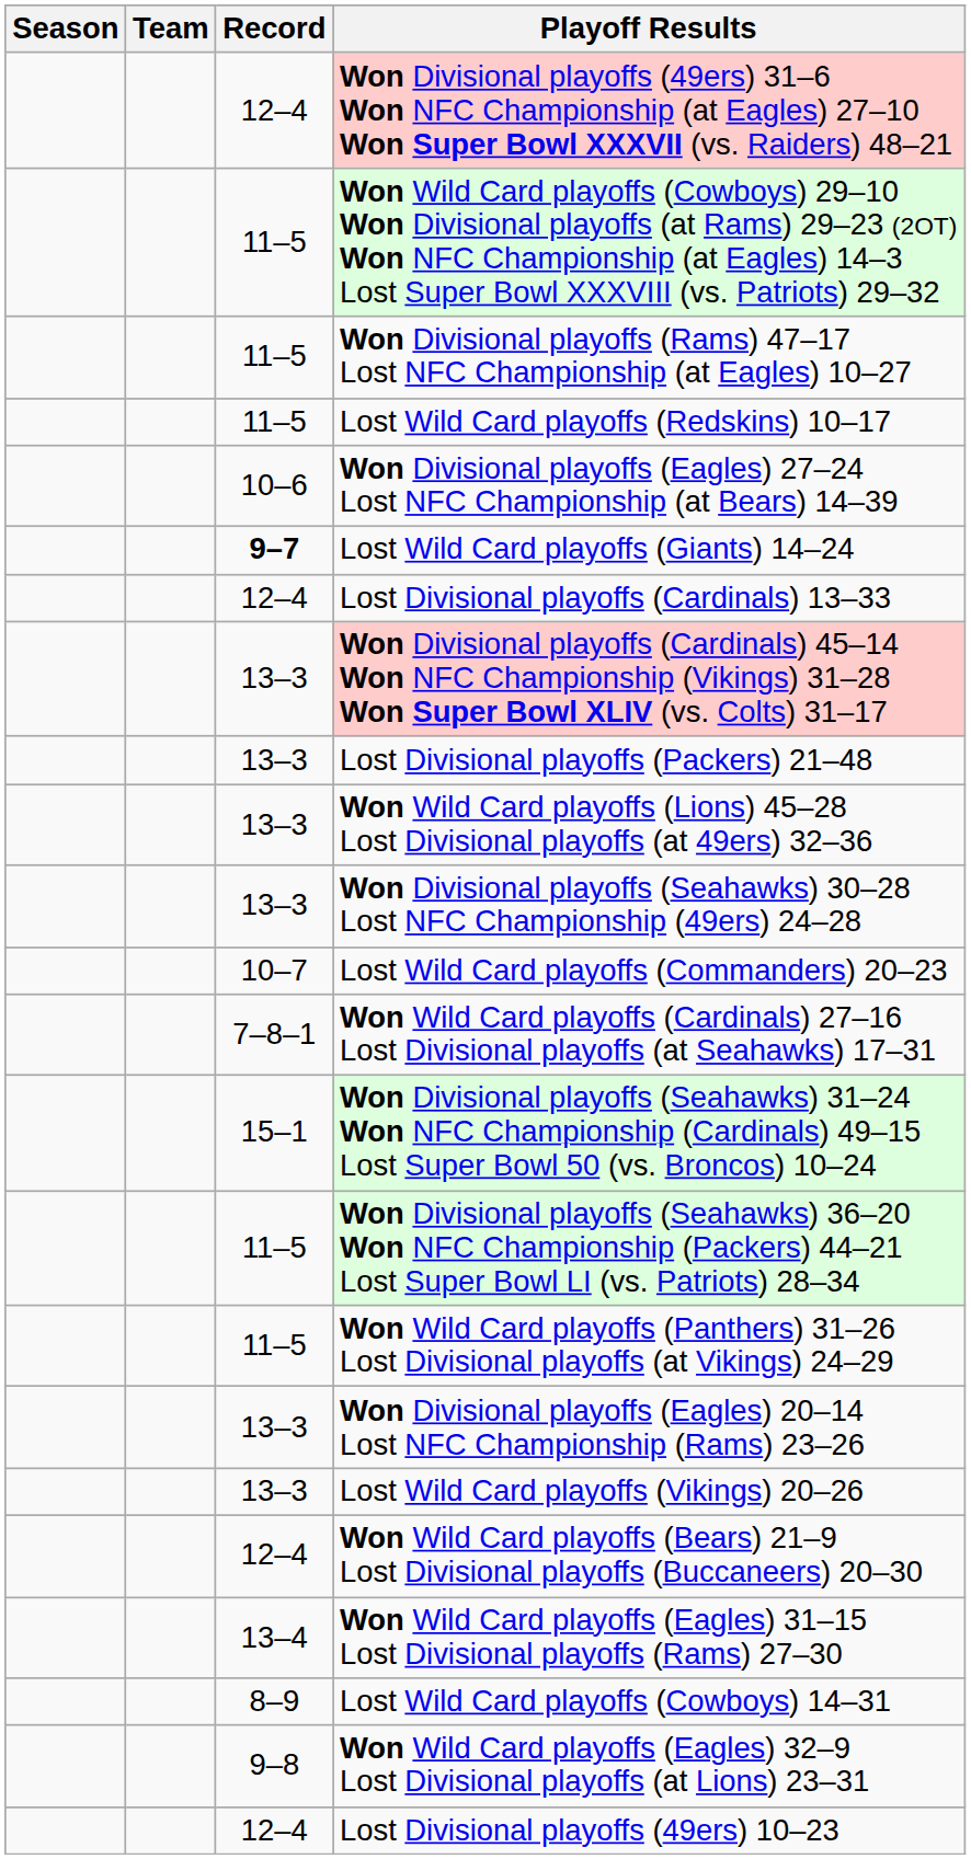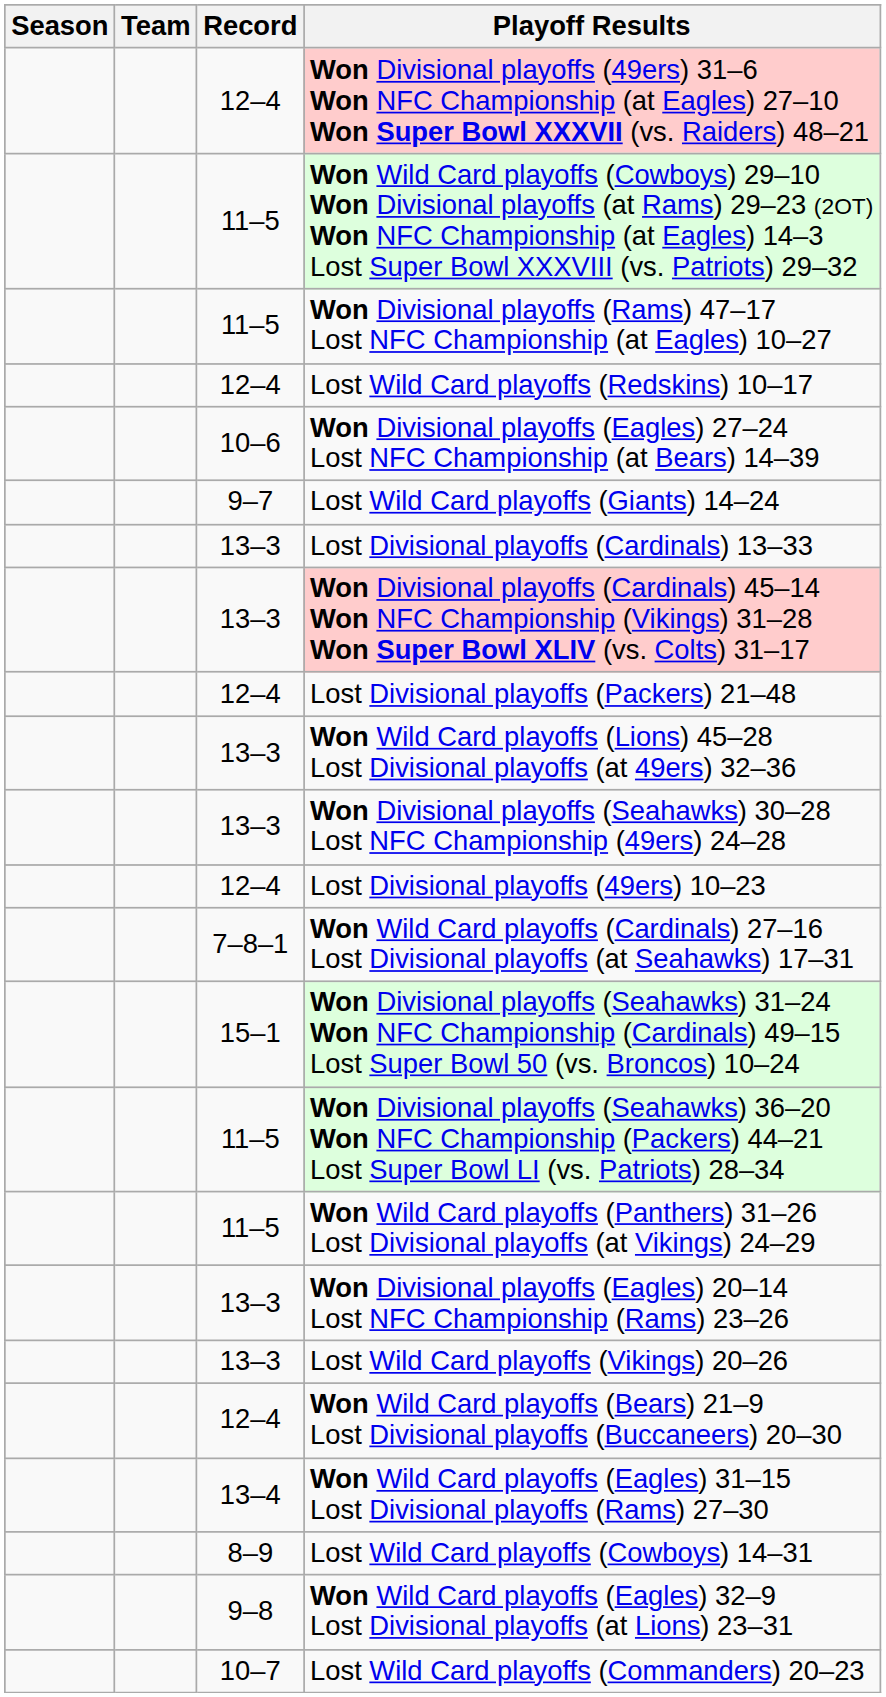Lost Wild Card playoffs (Redskins) 10–17 | Record: 11–5 -> 12–4
Lost Wild Card playoffs (Giants) 14–24 | Record: bold -> normal
Lost Divisional playoffs (Cardinals) 13–33 | Record: 12–4 -> 13–3
Lost Divisional playoffs (Packers) 21–48 | Record: 13–3 -> 12–4
rows swapped: Lost Divisional playoffs (49ers) 10–23 <-> Lost Wild Card playoffs (Commanders) 20–23
